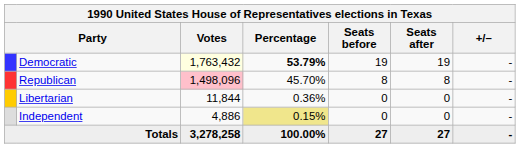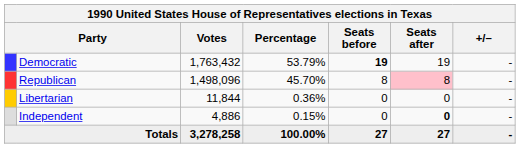Democratic | Votes: lightyellow background -> no background
Democratic | Percentage: bold -> normal
Democratic | Seats before: normal -> bold
Republican | Votes: pink background -> no background
Republican | Seats after: no background -> pink background
Independent | Percentage: khaki background -> no background
Independent | Seats after: normal -> bold
